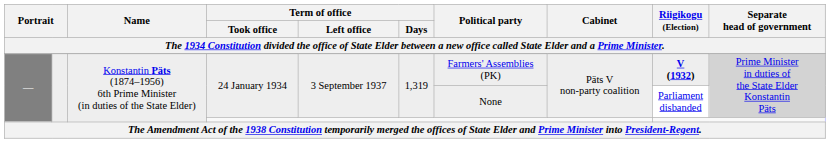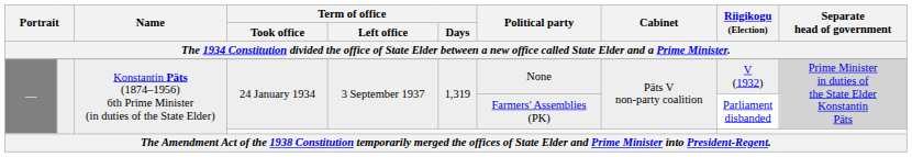row 4 | Political party: Farmers' Assemblies (PK) -> None
row 4 | Riigikogu (Election): bold -> normal
row 5 | Political party: None -> Farmers' Assemblies (PK)
